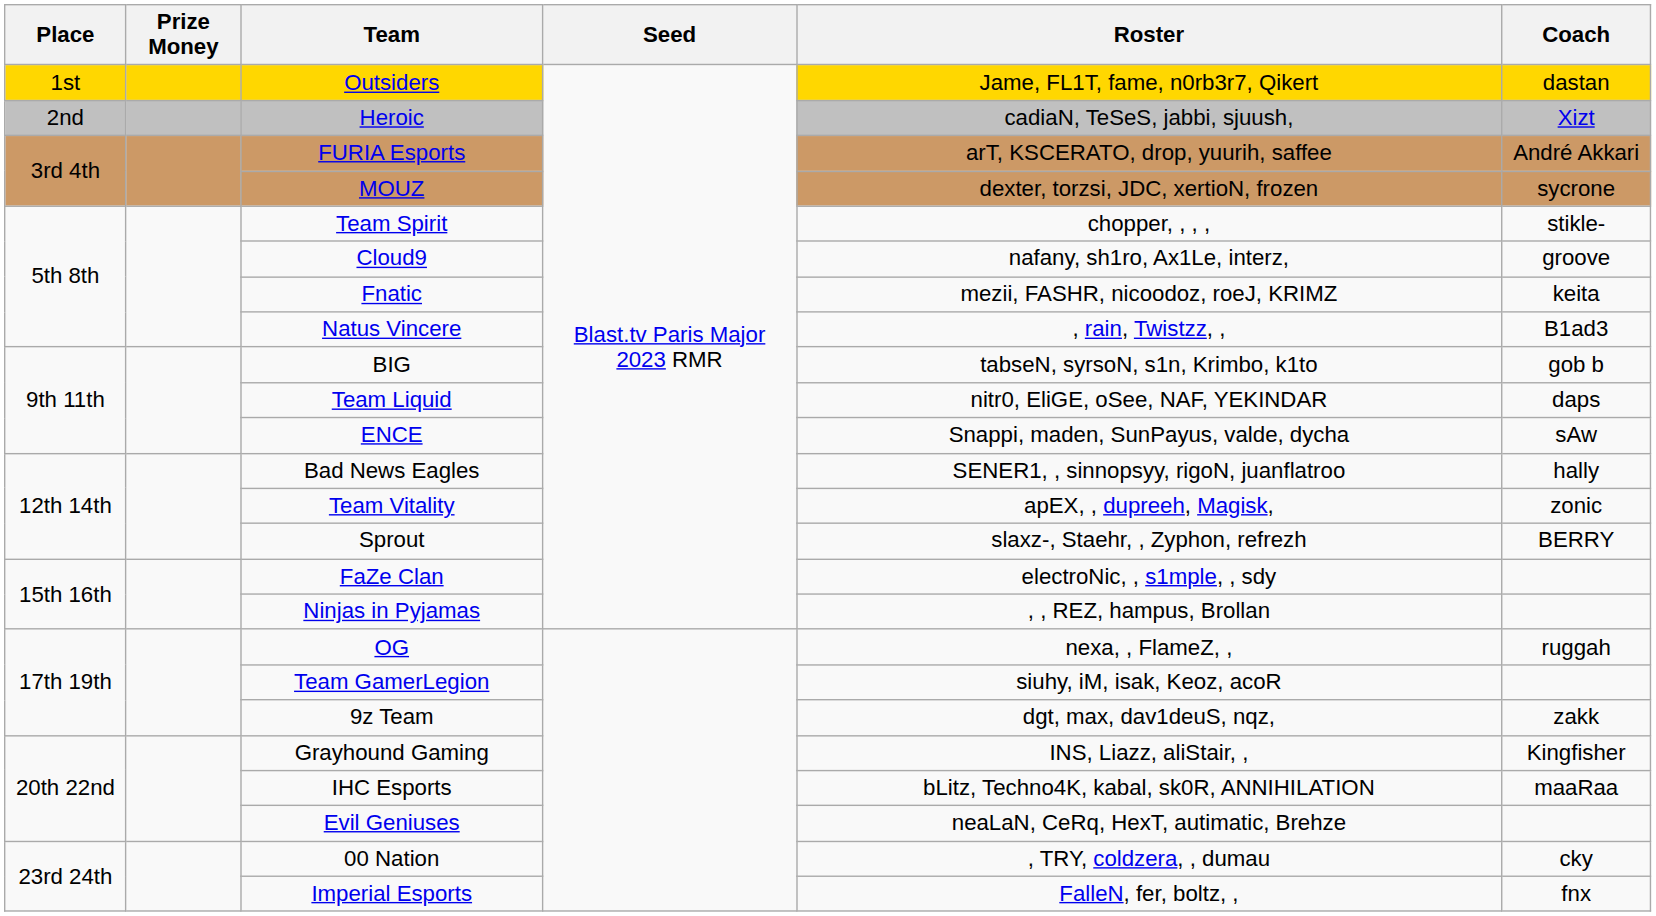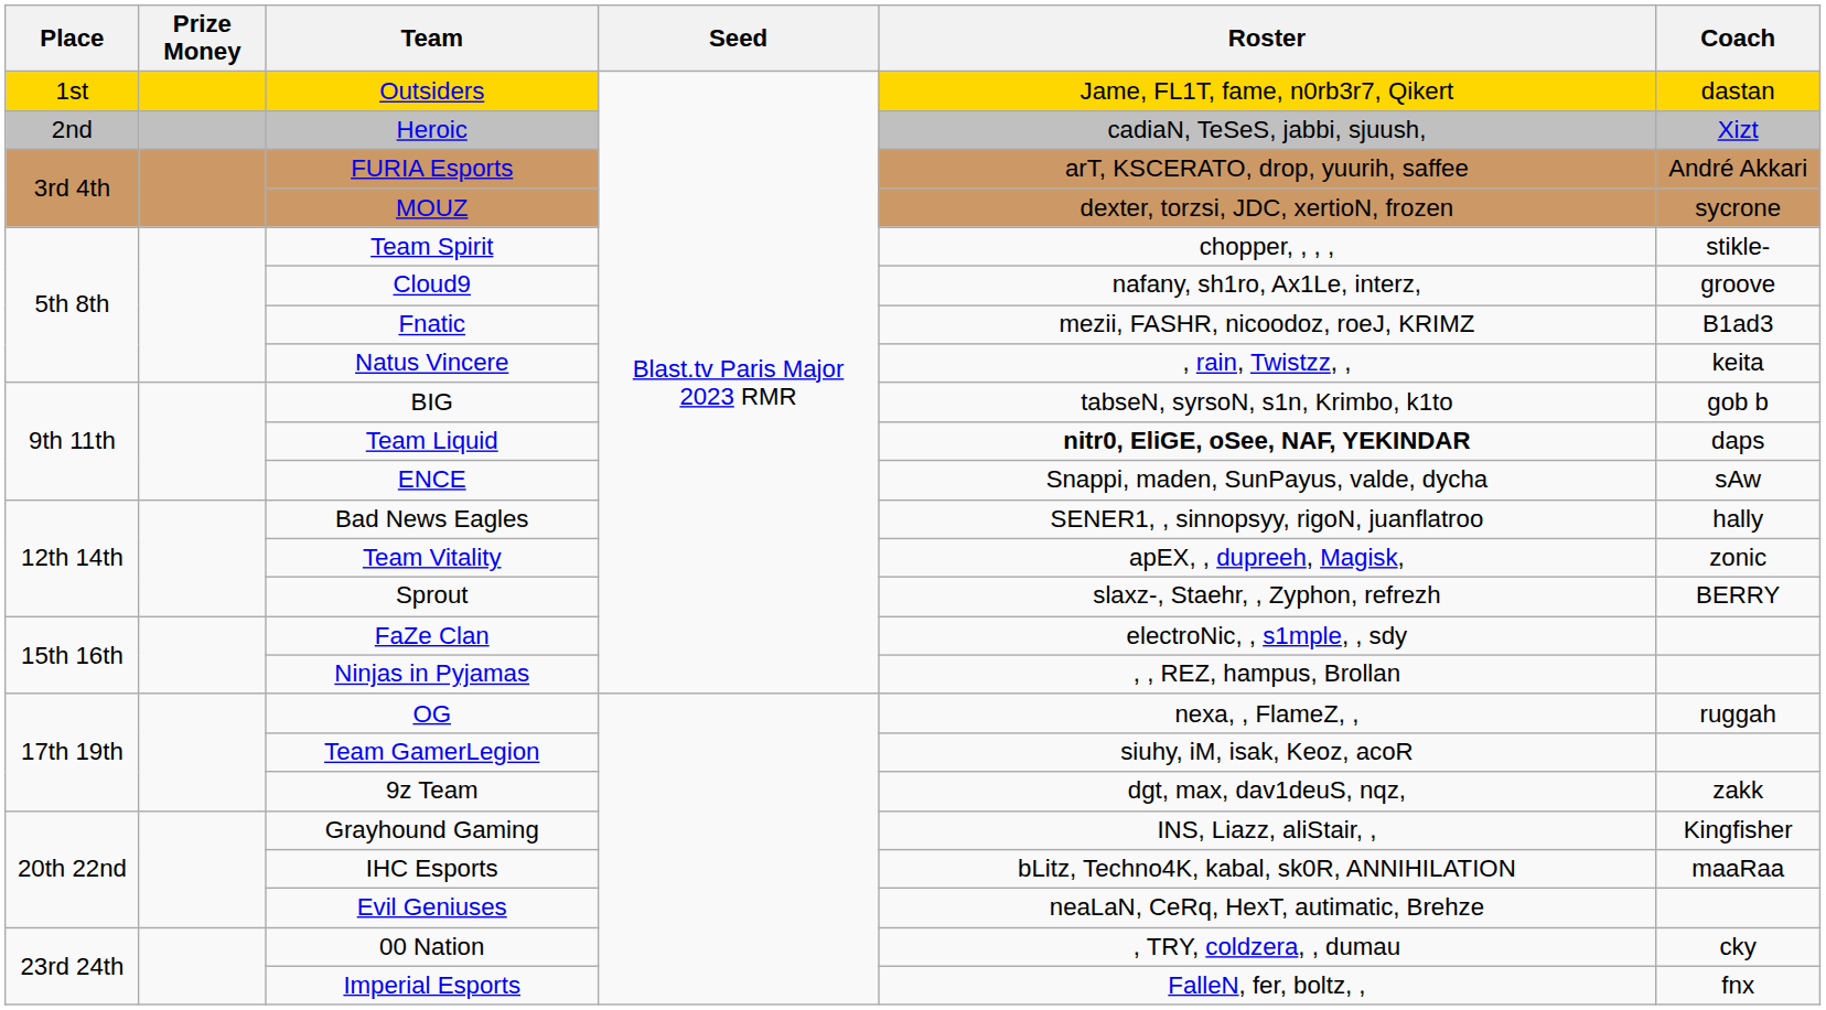Fnatic | Coach: keita -> B1ad3
Natus Vincere | Coach: B1ad3 -> keita
Team Liquid | Roster: normal -> bold
